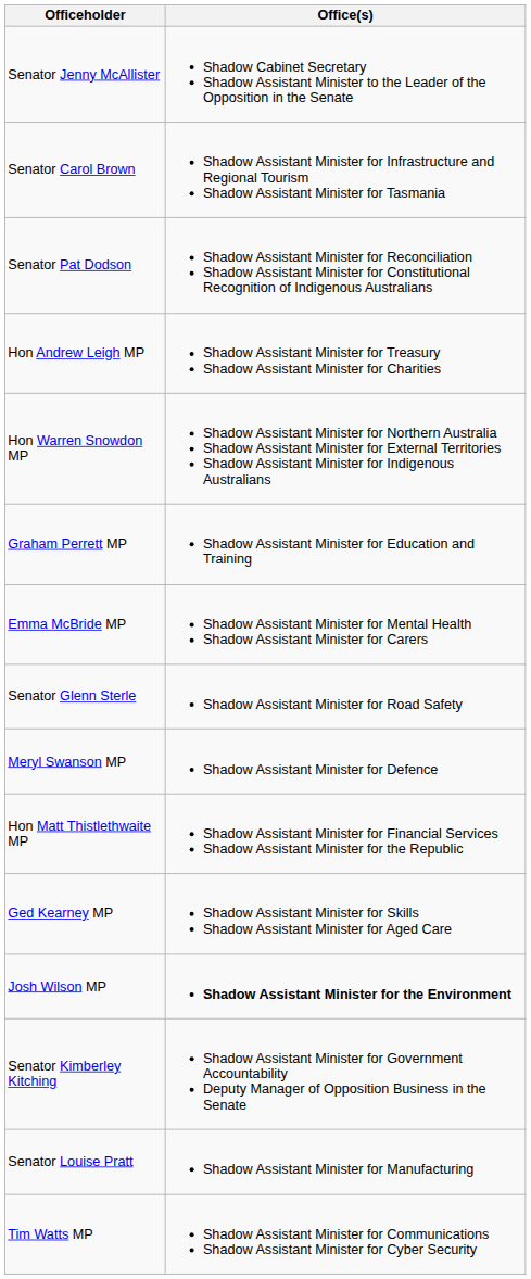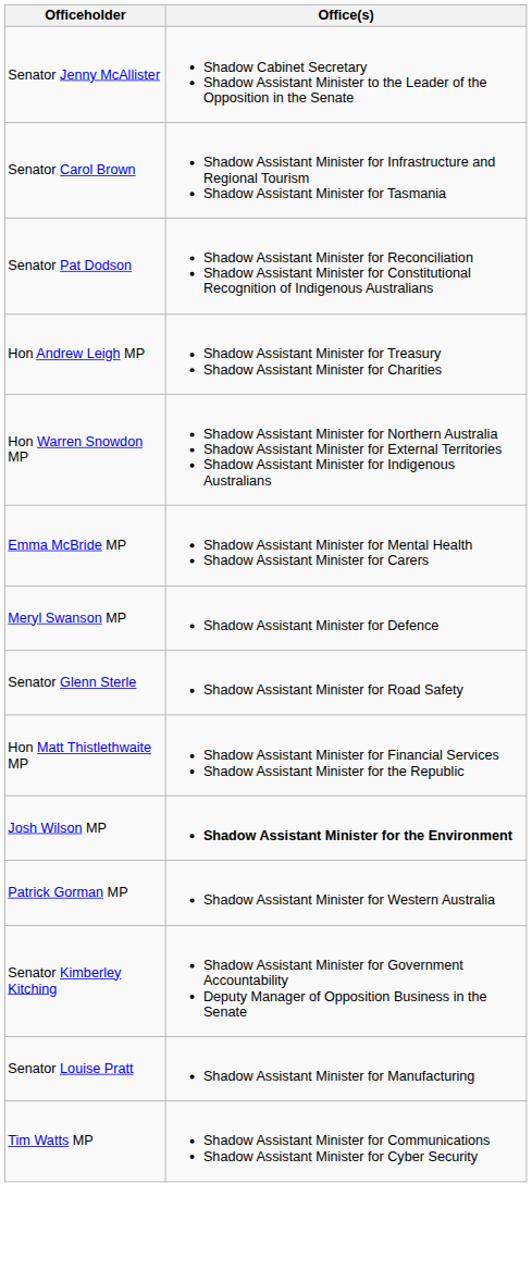- row: Graham Perrett MP | Shadow Assistant Minister for Education and Training
rows swapped: Senator Glenn Sterle <-> Meryl Swanson MP
- row: Ged Kearney MP | Shadow Assistant Minister for Skills Shadow Assistant Minister for Aged Care
+ row: Patrick Gorman MP | Shadow Assistant Minister for Western Australia
